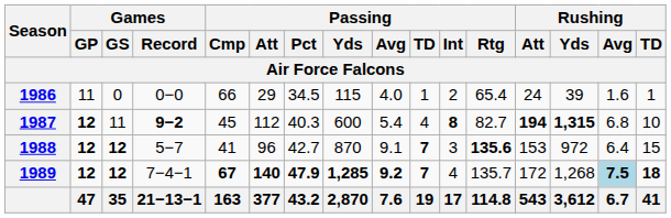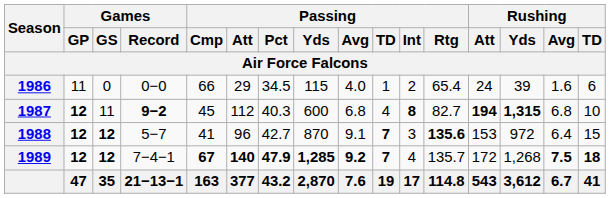1986 | Rushing / TD / Air Force Falcons: 1 -> 6
1987 | Passing / Avg / Air Force Falcons: 5.4 -> 6.8
1989 | Rushing / Avg / Air Force Falcons: lightblue background -> no background
